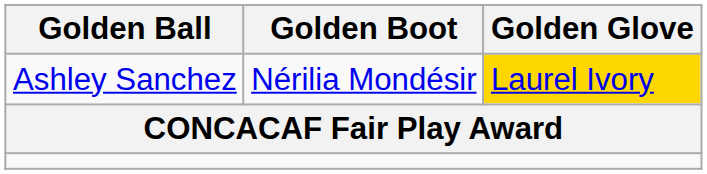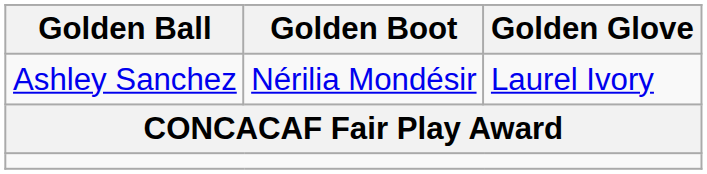Ashley Sanchez | Golden Glove: gold background -> no background
